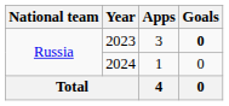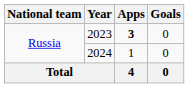2023 | Apps: normal -> bold
2023 | Goals: bold -> normal
